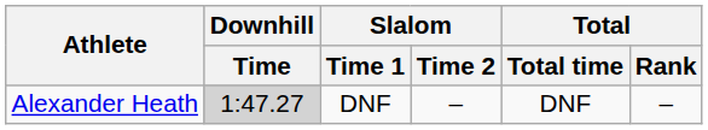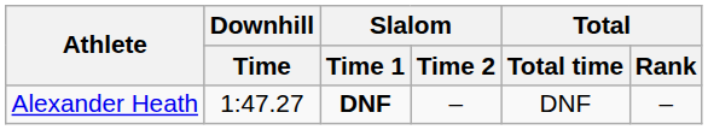Alexander Heath | Downhill / Time: lightgrey background -> no background
Alexander Heath | Slalom / Time 1: normal -> bold
